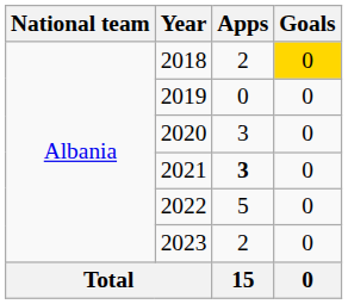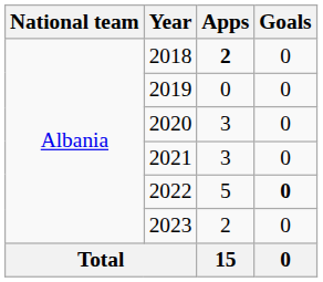2018 | Apps: normal -> bold
2018 | Goals: gold background -> no background
2021 | Apps: bold -> normal
2022 | Goals: normal -> bold
